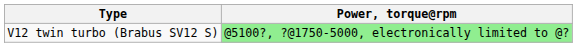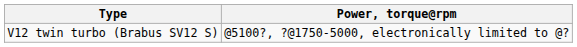V12 twin turbo (Brabus SV12 S) | Power, torque@rpm: lightgreen background -> no background
